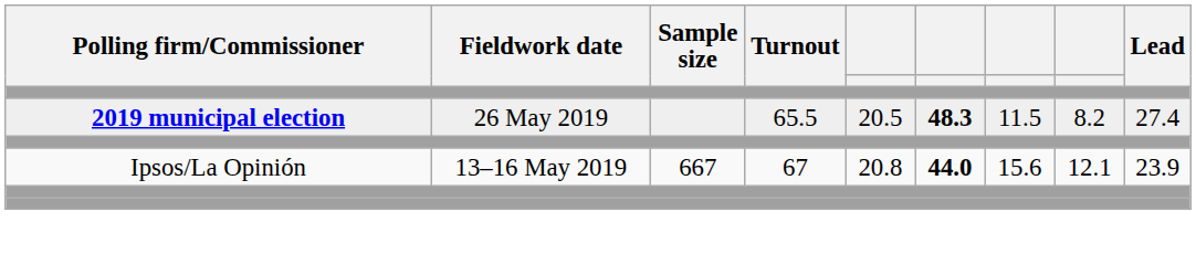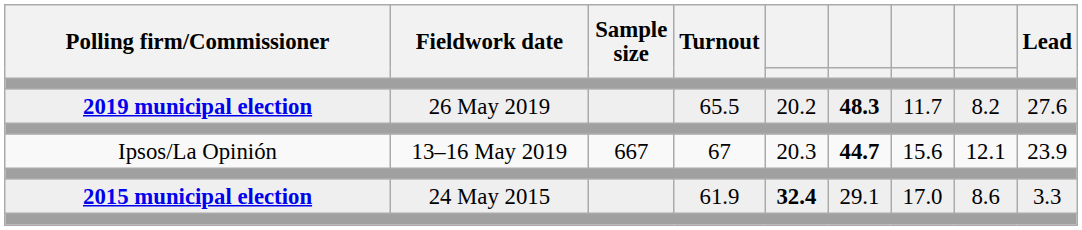2019 municipal election | column 5: 20.5 -> 20.2
2019 municipal election | column 7: 11.5 -> 11.7
2019 municipal election | Lead: 27.4 -> 27.6
Ipsos/La Opinión | column 5: 20.8 -> 20.3
Ipsos/La Opinión | column 6: 44.0 -> 44.7
+ row: 2015 municipal election | 24 May 2015 | 61.9 | 32.4 | 29.1 | 17.0 | 8.6 | 3.3
